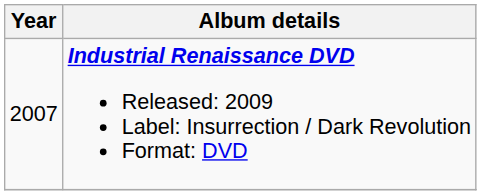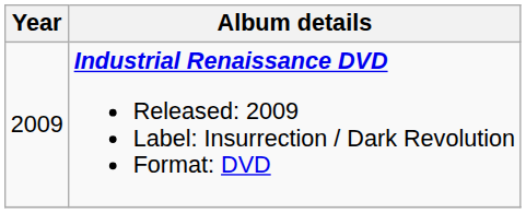row 2 | Year: 2007 -> 2009
